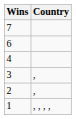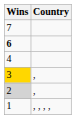6 | Wins: normal -> bold
3 | Wins: no background -> gold background
2 | Wins: no background -> lightgrey background
